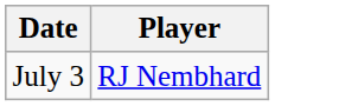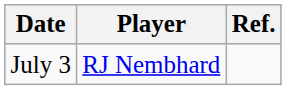+ column: Ref.
